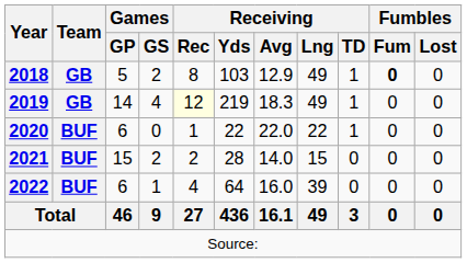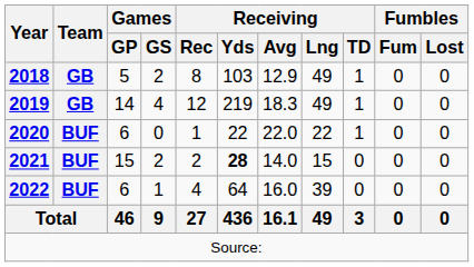2018 | Fumbles / Fum: bold -> normal
2019 | Receiving / Rec: lightyellow background -> no background
2021 | Receiving / Yds: normal -> bold
